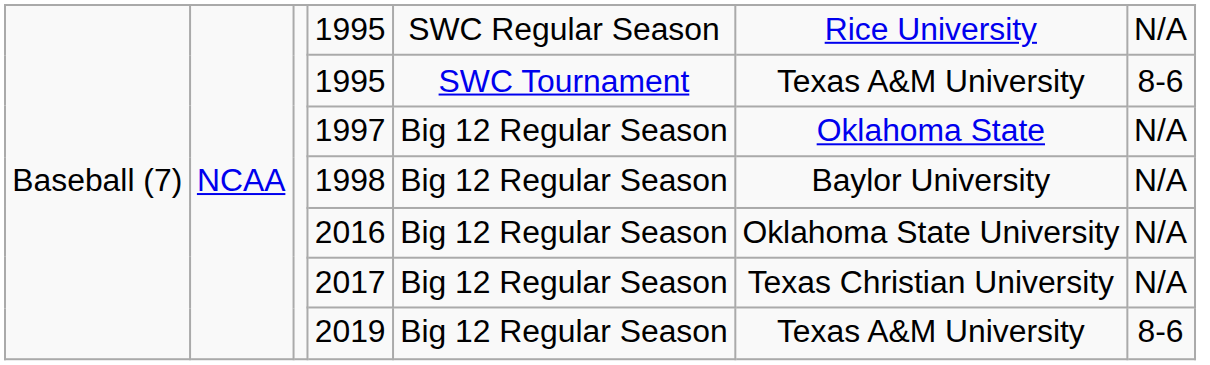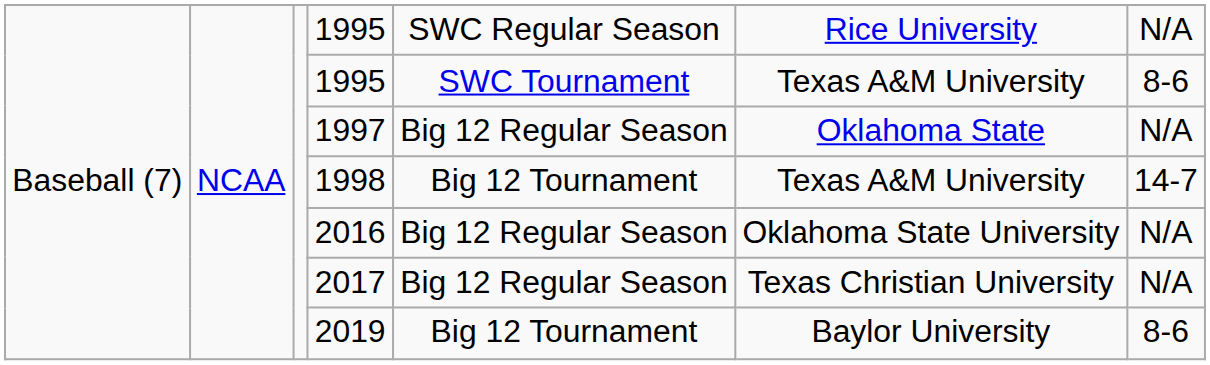1998 | column 5: Big 12 Regular Season -> Big 12 Tournament
1998 | column 6: Baylor University -> Texas A&M University
1998 | column 7: N/A -> 14-7
2019 | column 5: Big 12 Regular Season -> Big 12 Tournament
2019 | column 6: Texas A&M University -> Baylor University
